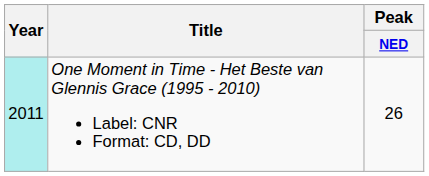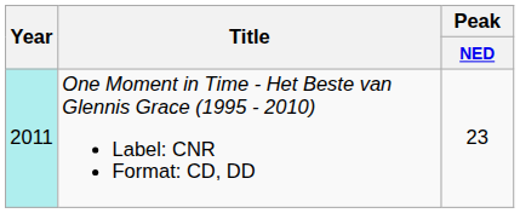row 3 | Peak / NED: 26 -> 23
